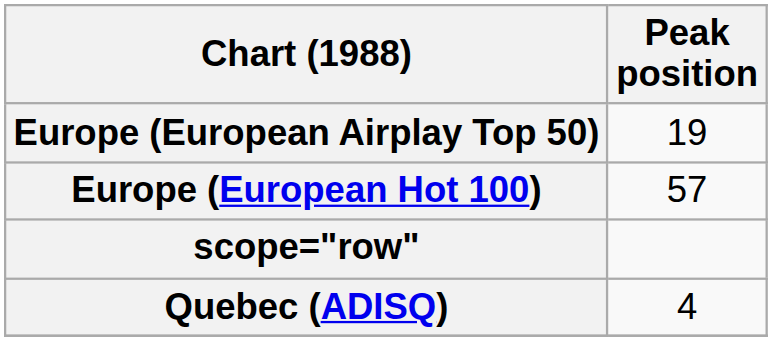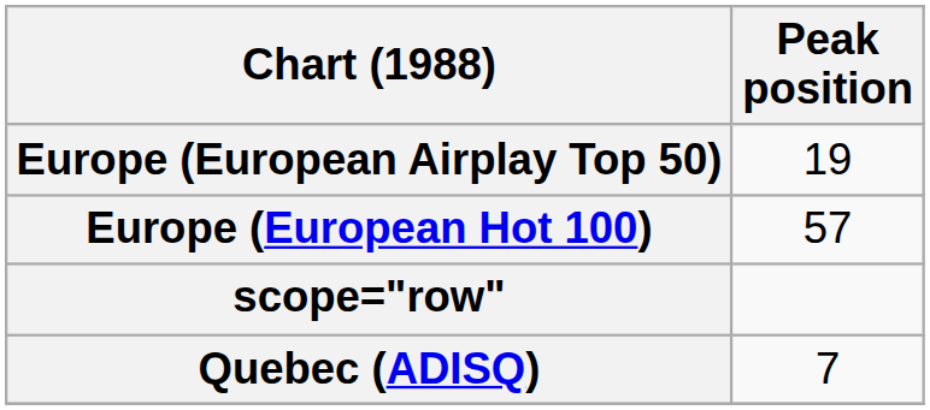Quebec (ADISQ) | Peak position: 4 -> 7
